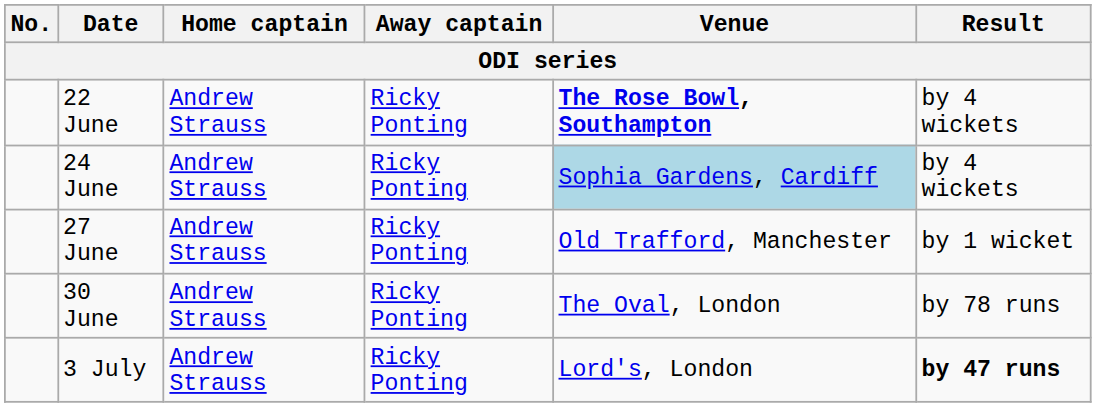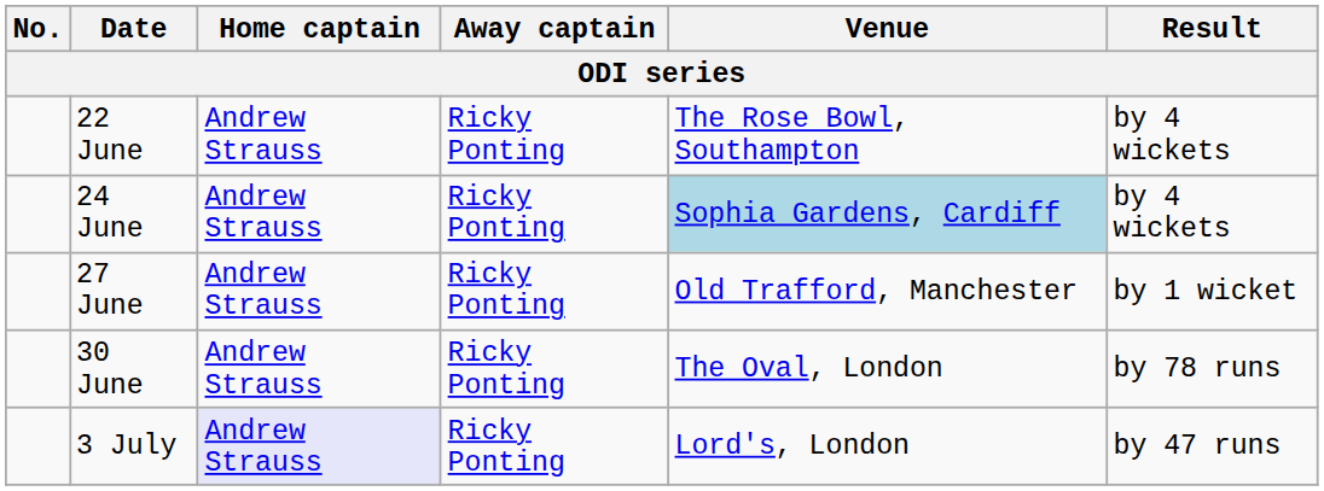22 June | Venue: bold -> normal
3 July | Home captain: no background -> lavender background
3 July | Result: bold -> normal
